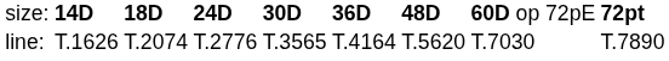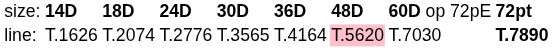line: | column 7: no background -> pink background
line: | column 9: normal -> bold
